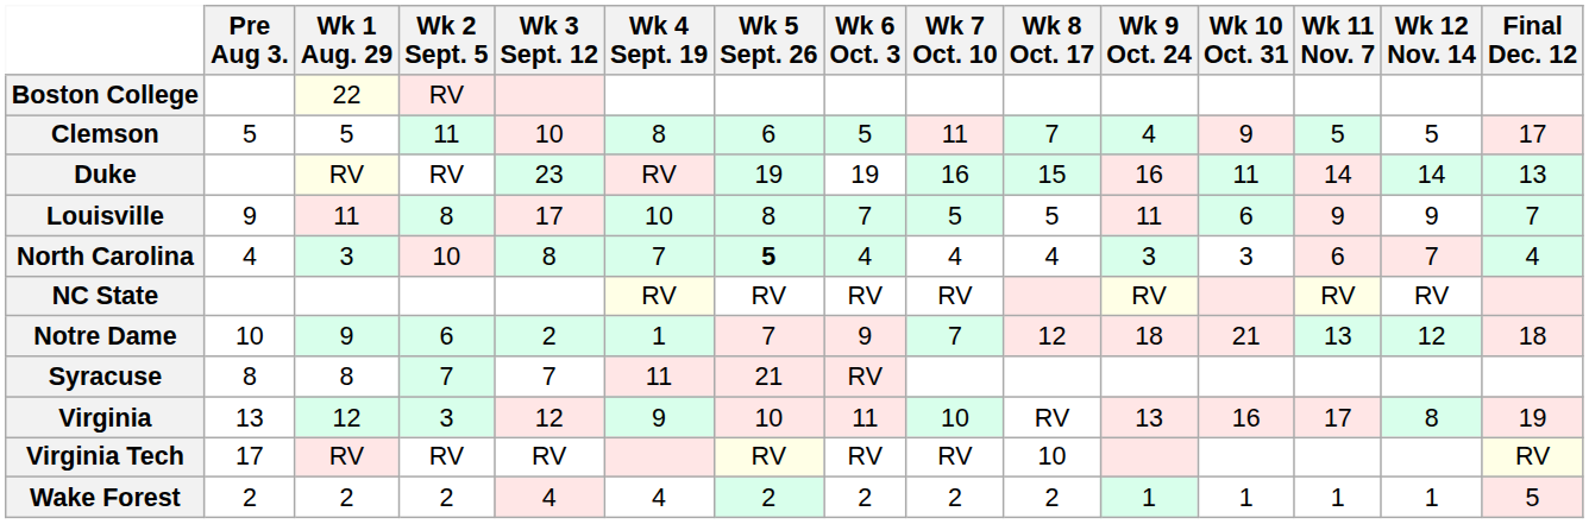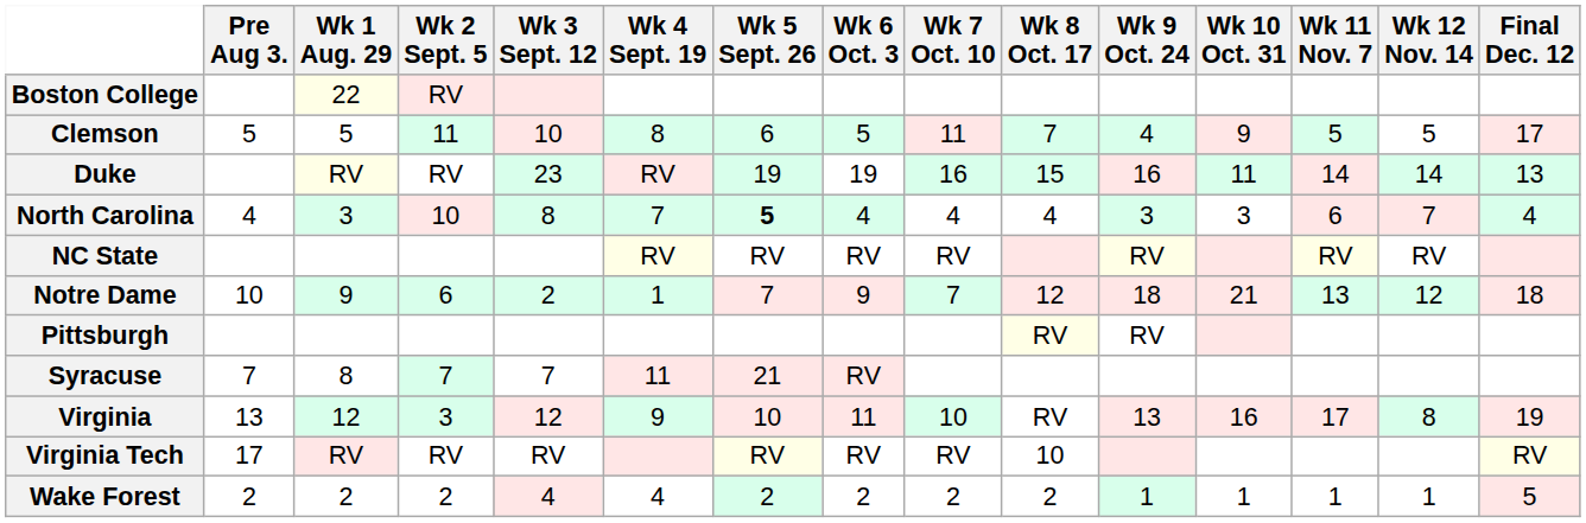- row: Louisville | 9 | 11 | 8 | 17 | 10 | 8 | 7 | 5 | 5 | 11 | 6 | 9 | 9 | 7
+ row: Pittsburgh | RV | RV
Syracuse | Pre Aug 3.: 8 -> 7
